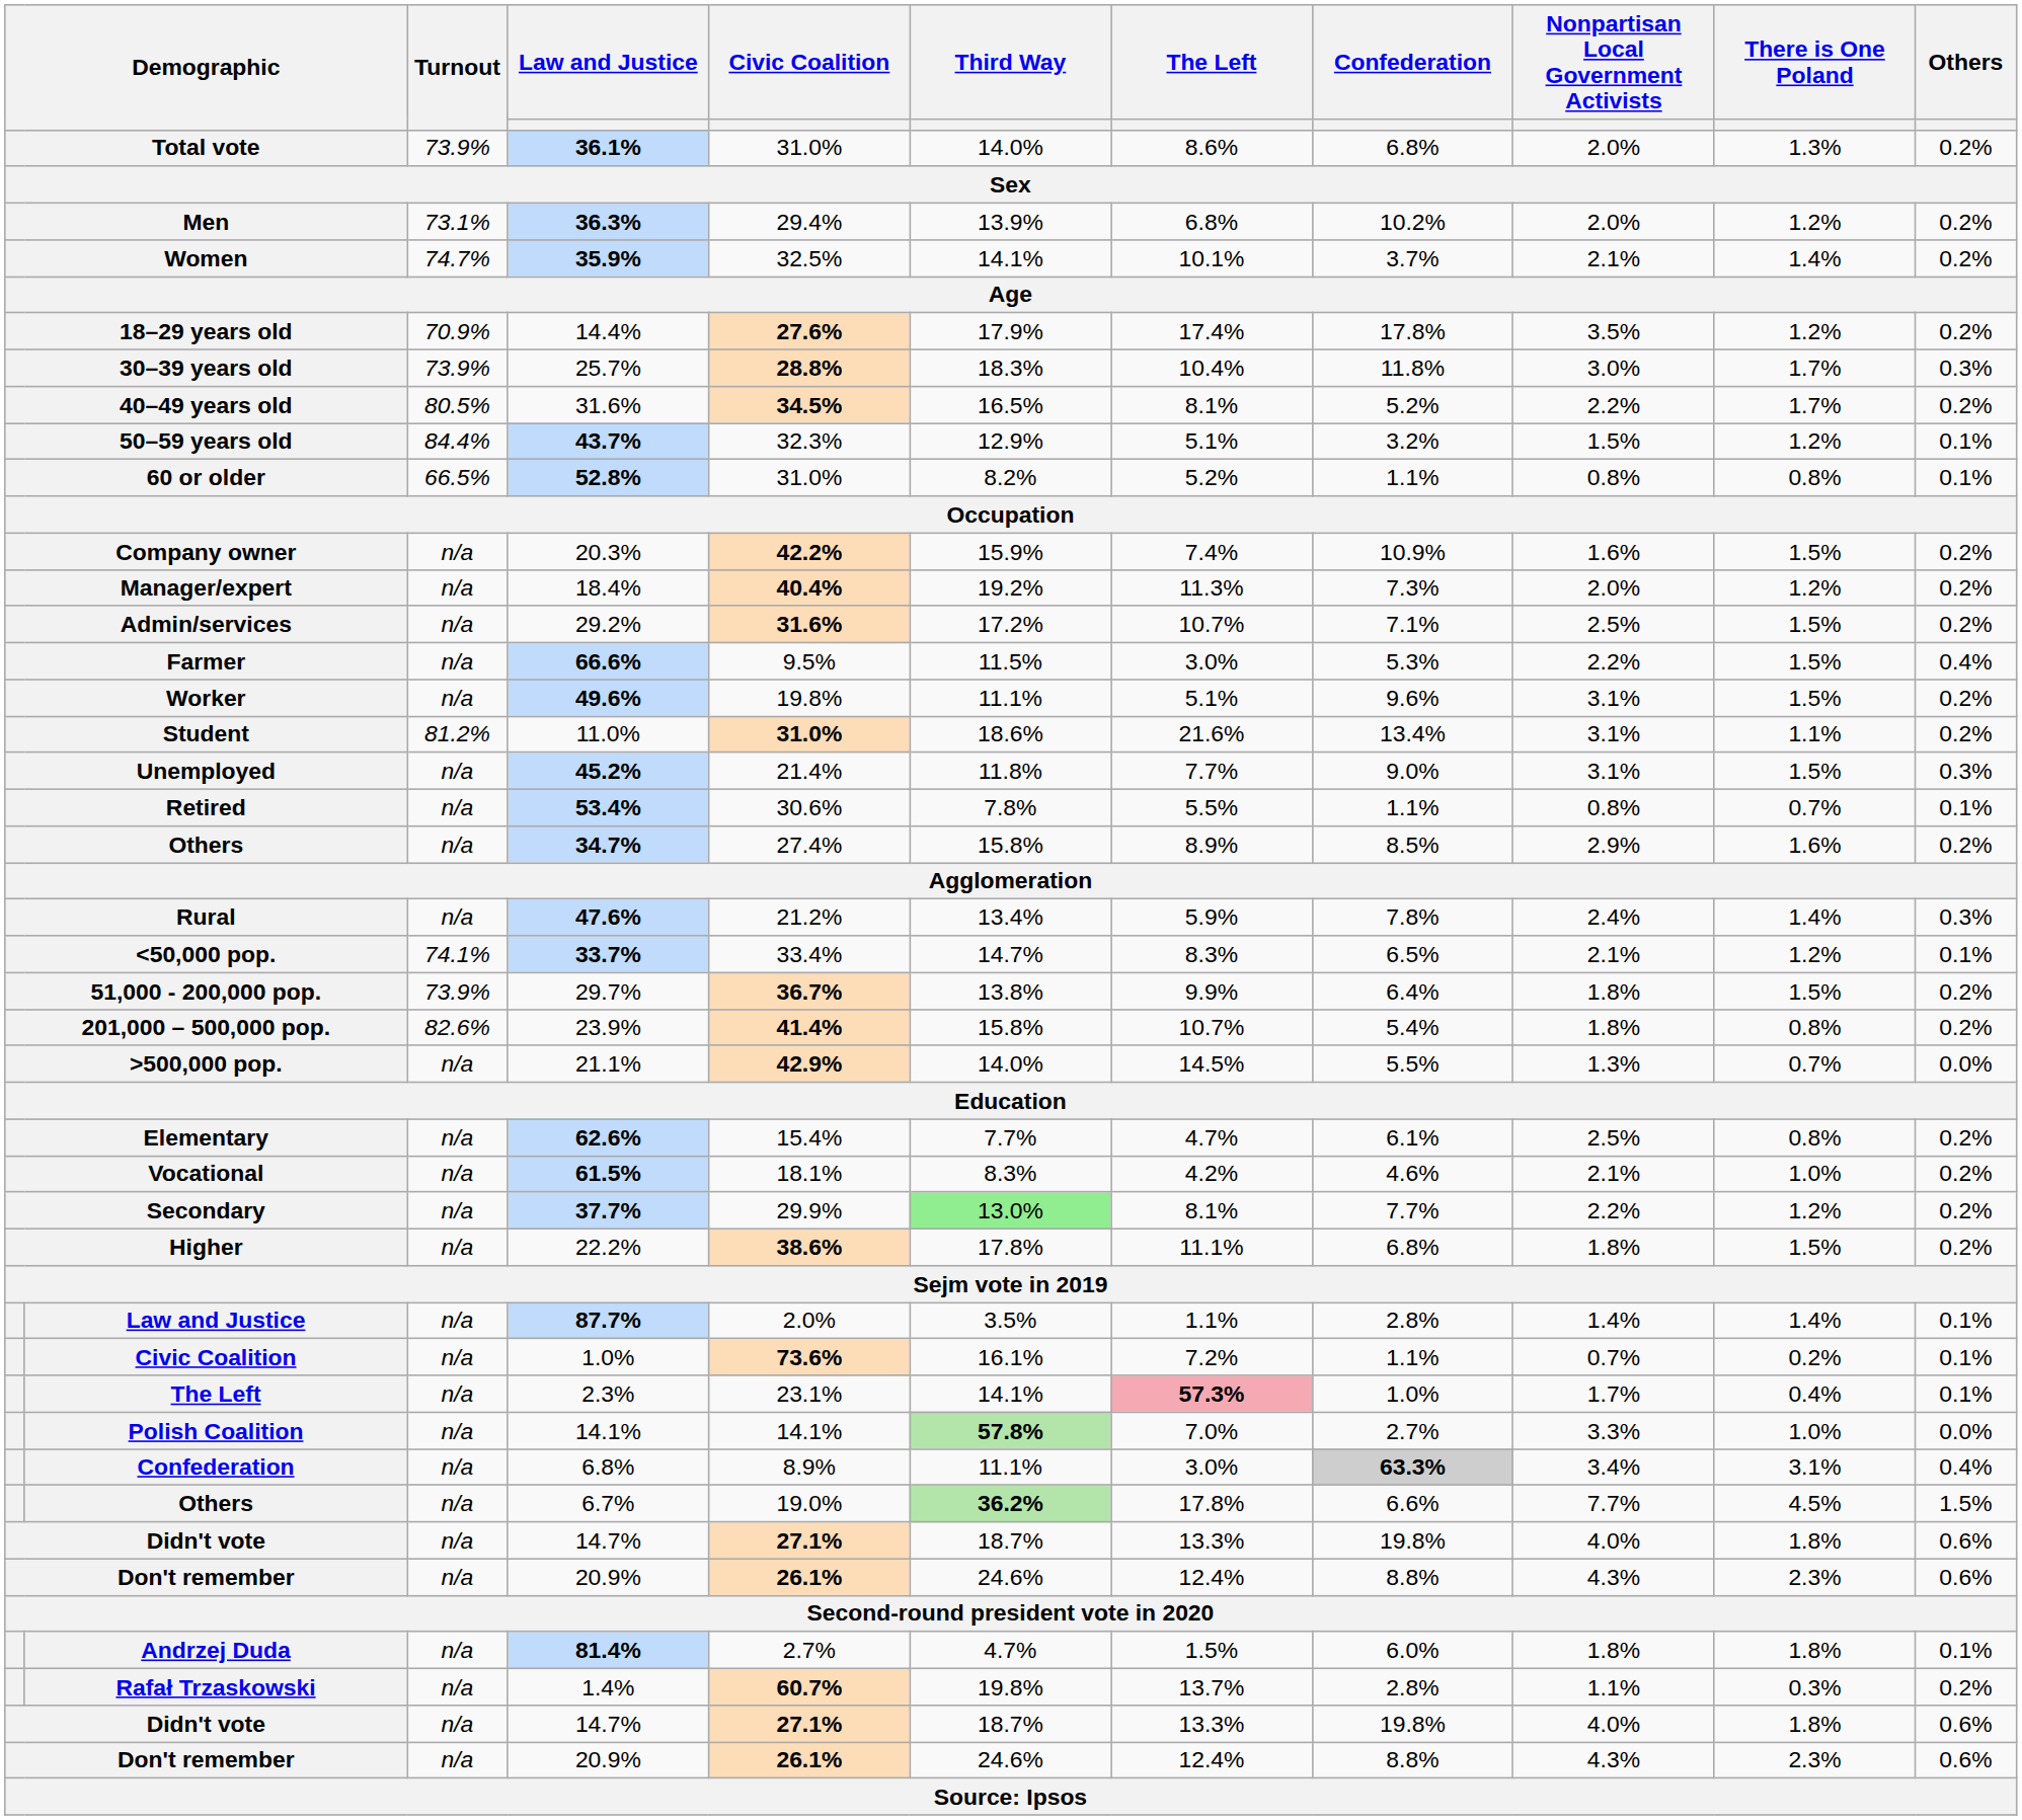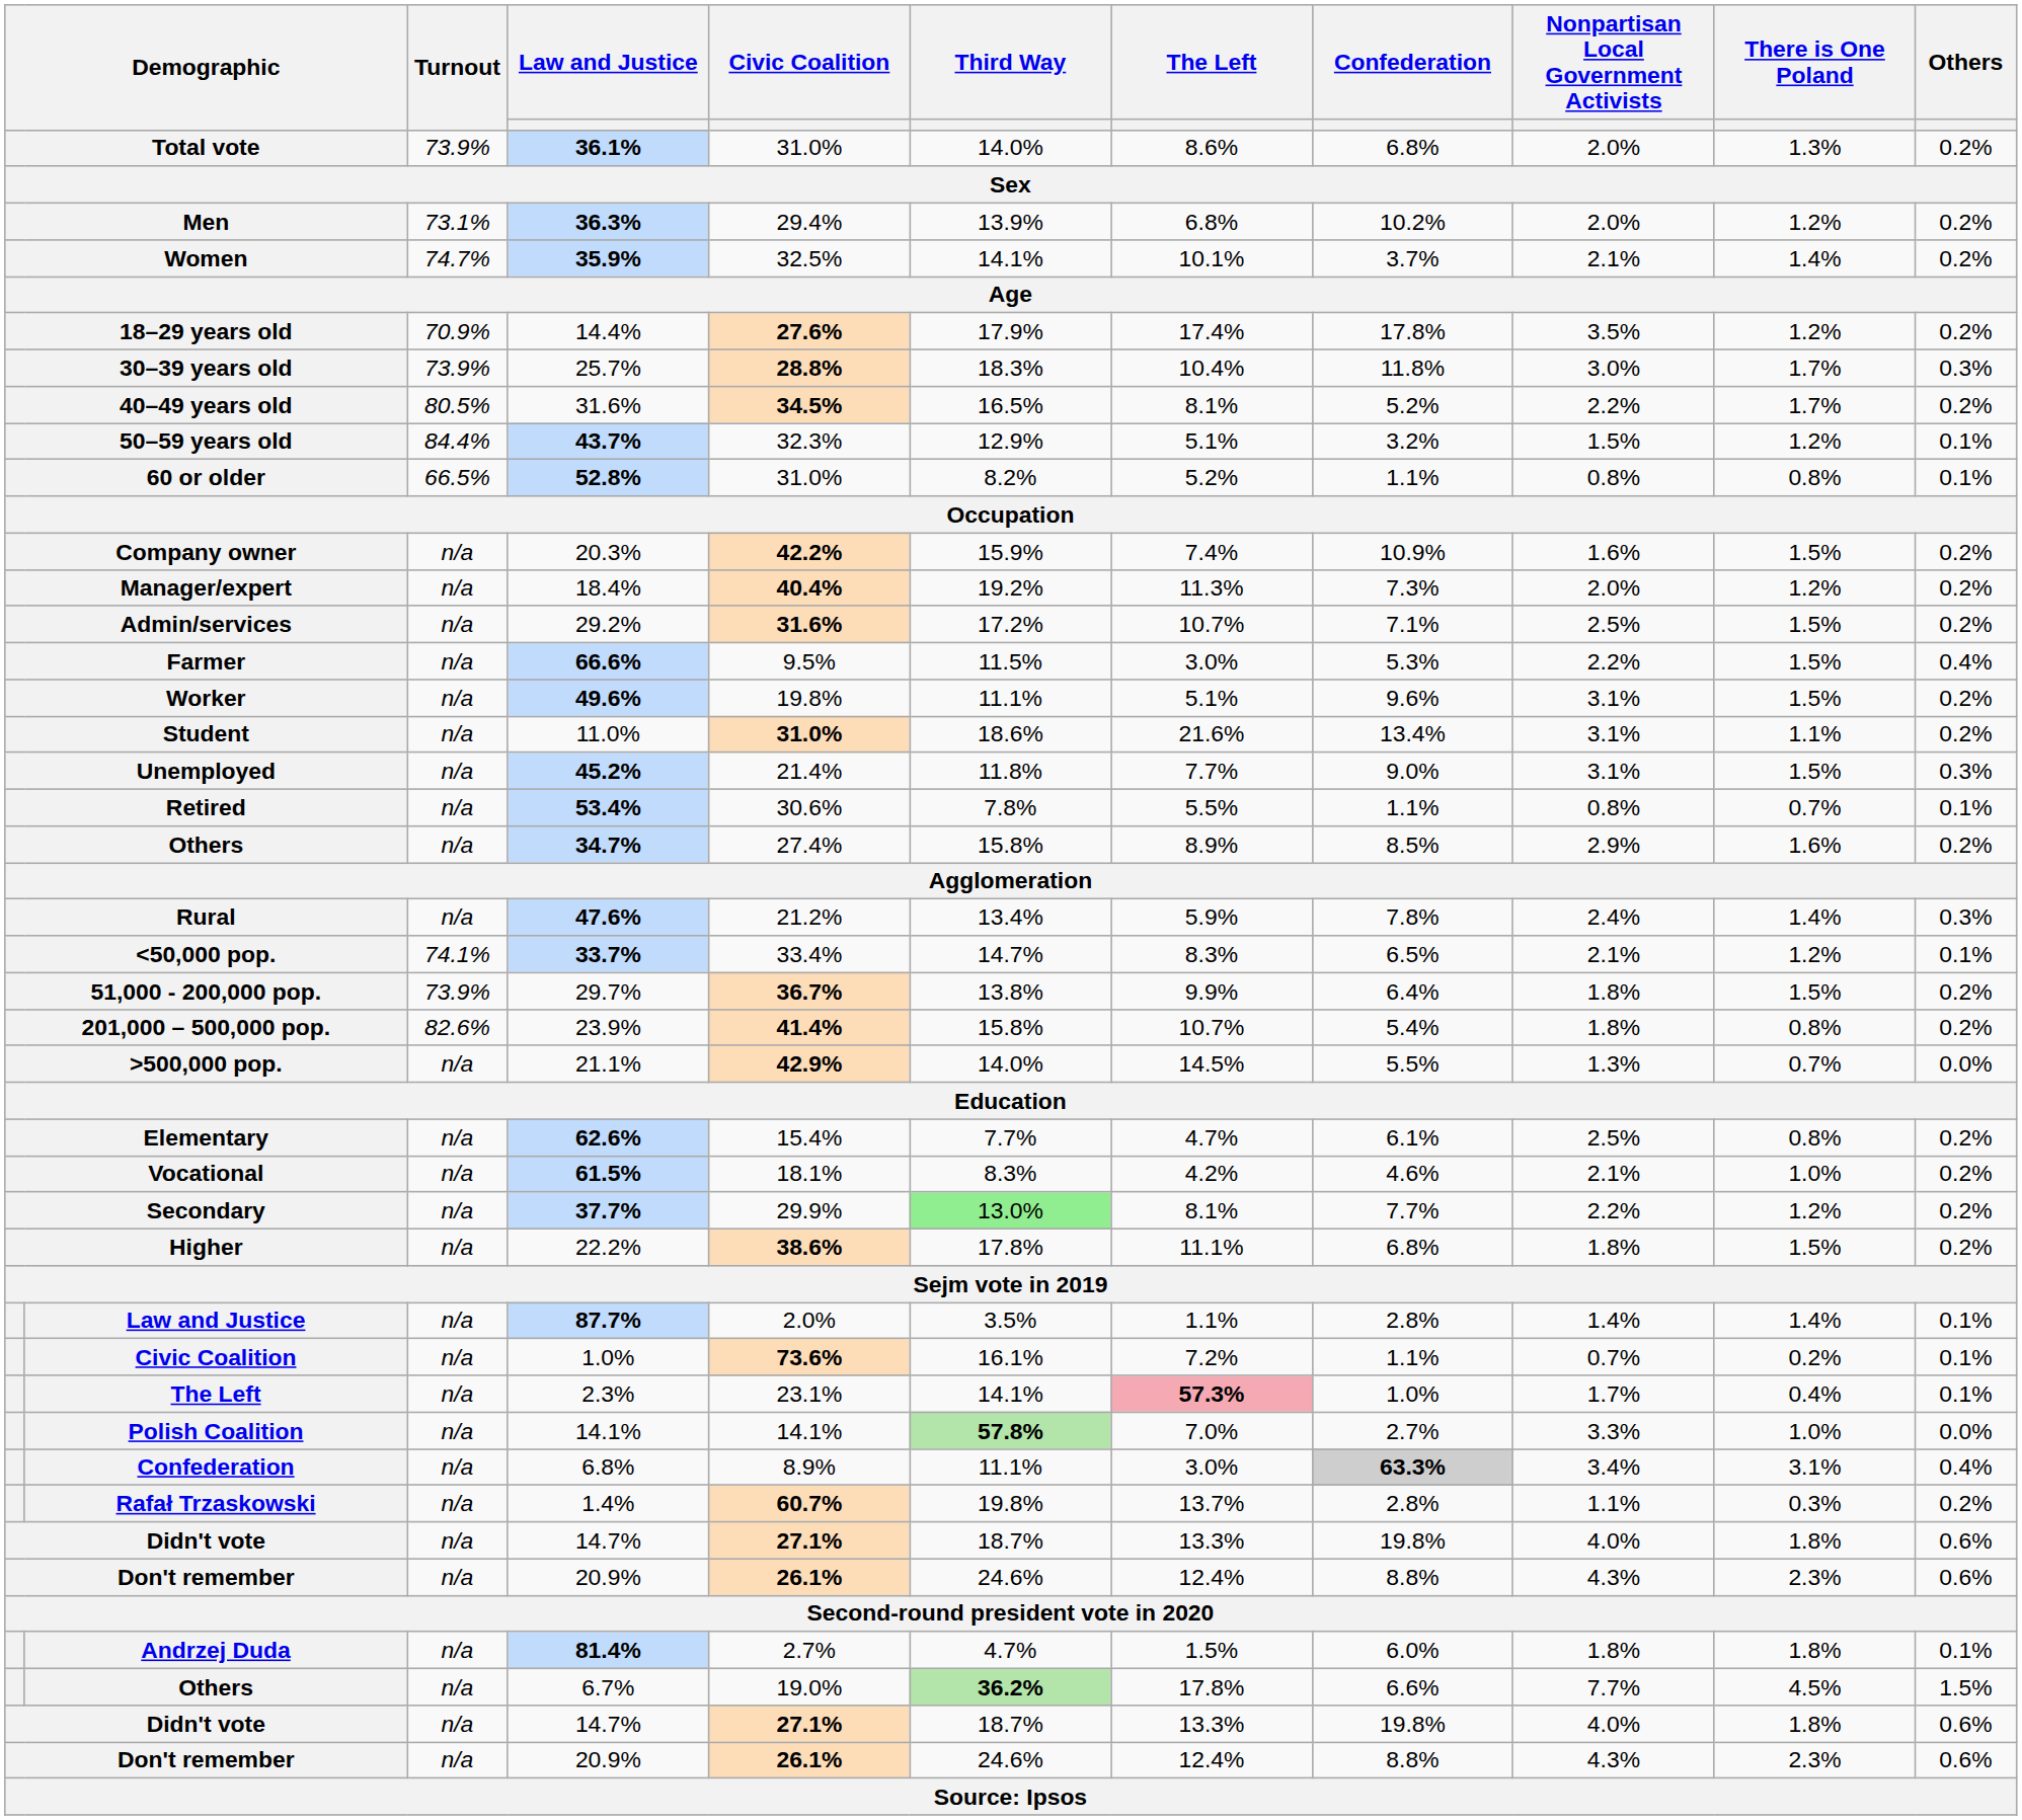Student | Turnout: 81.2% -> n/a
rows swapped: Others / 6.7% <-> Rafał Trzaskowski
